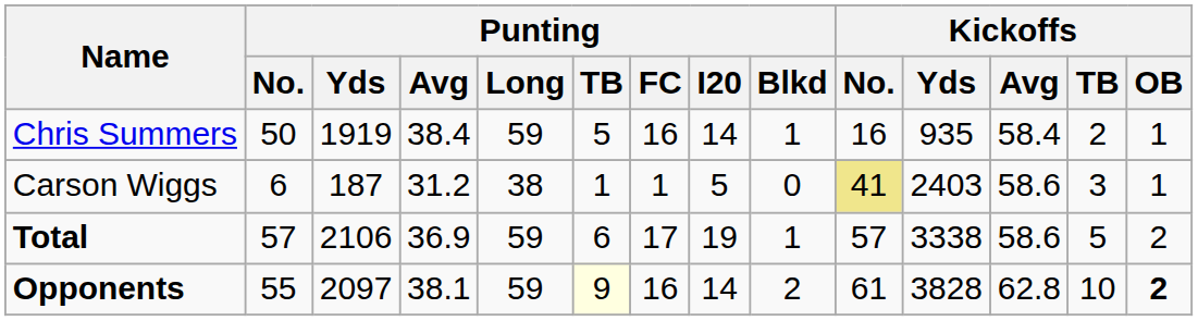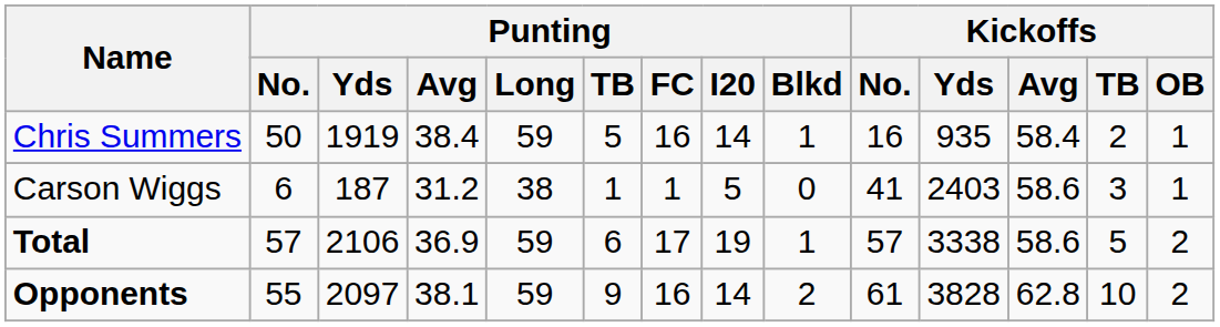Carson Wiggs | Kickoffs / No.: khaki background -> no background
Opponents | Punting / TB: lightyellow background -> no background
Opponents | Kickoffs / OB: bold -> normal
